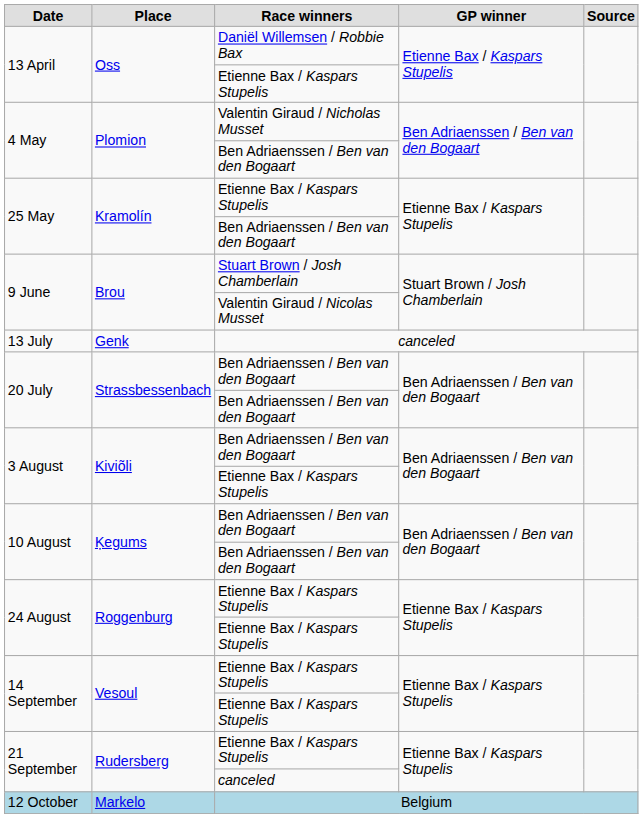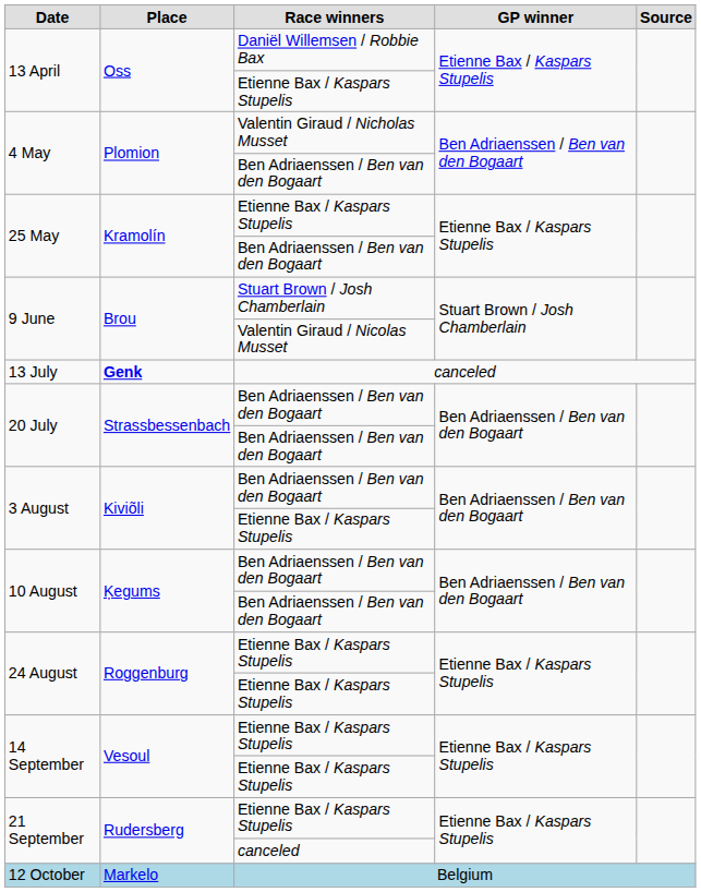13 July | Place: normal -> bold
